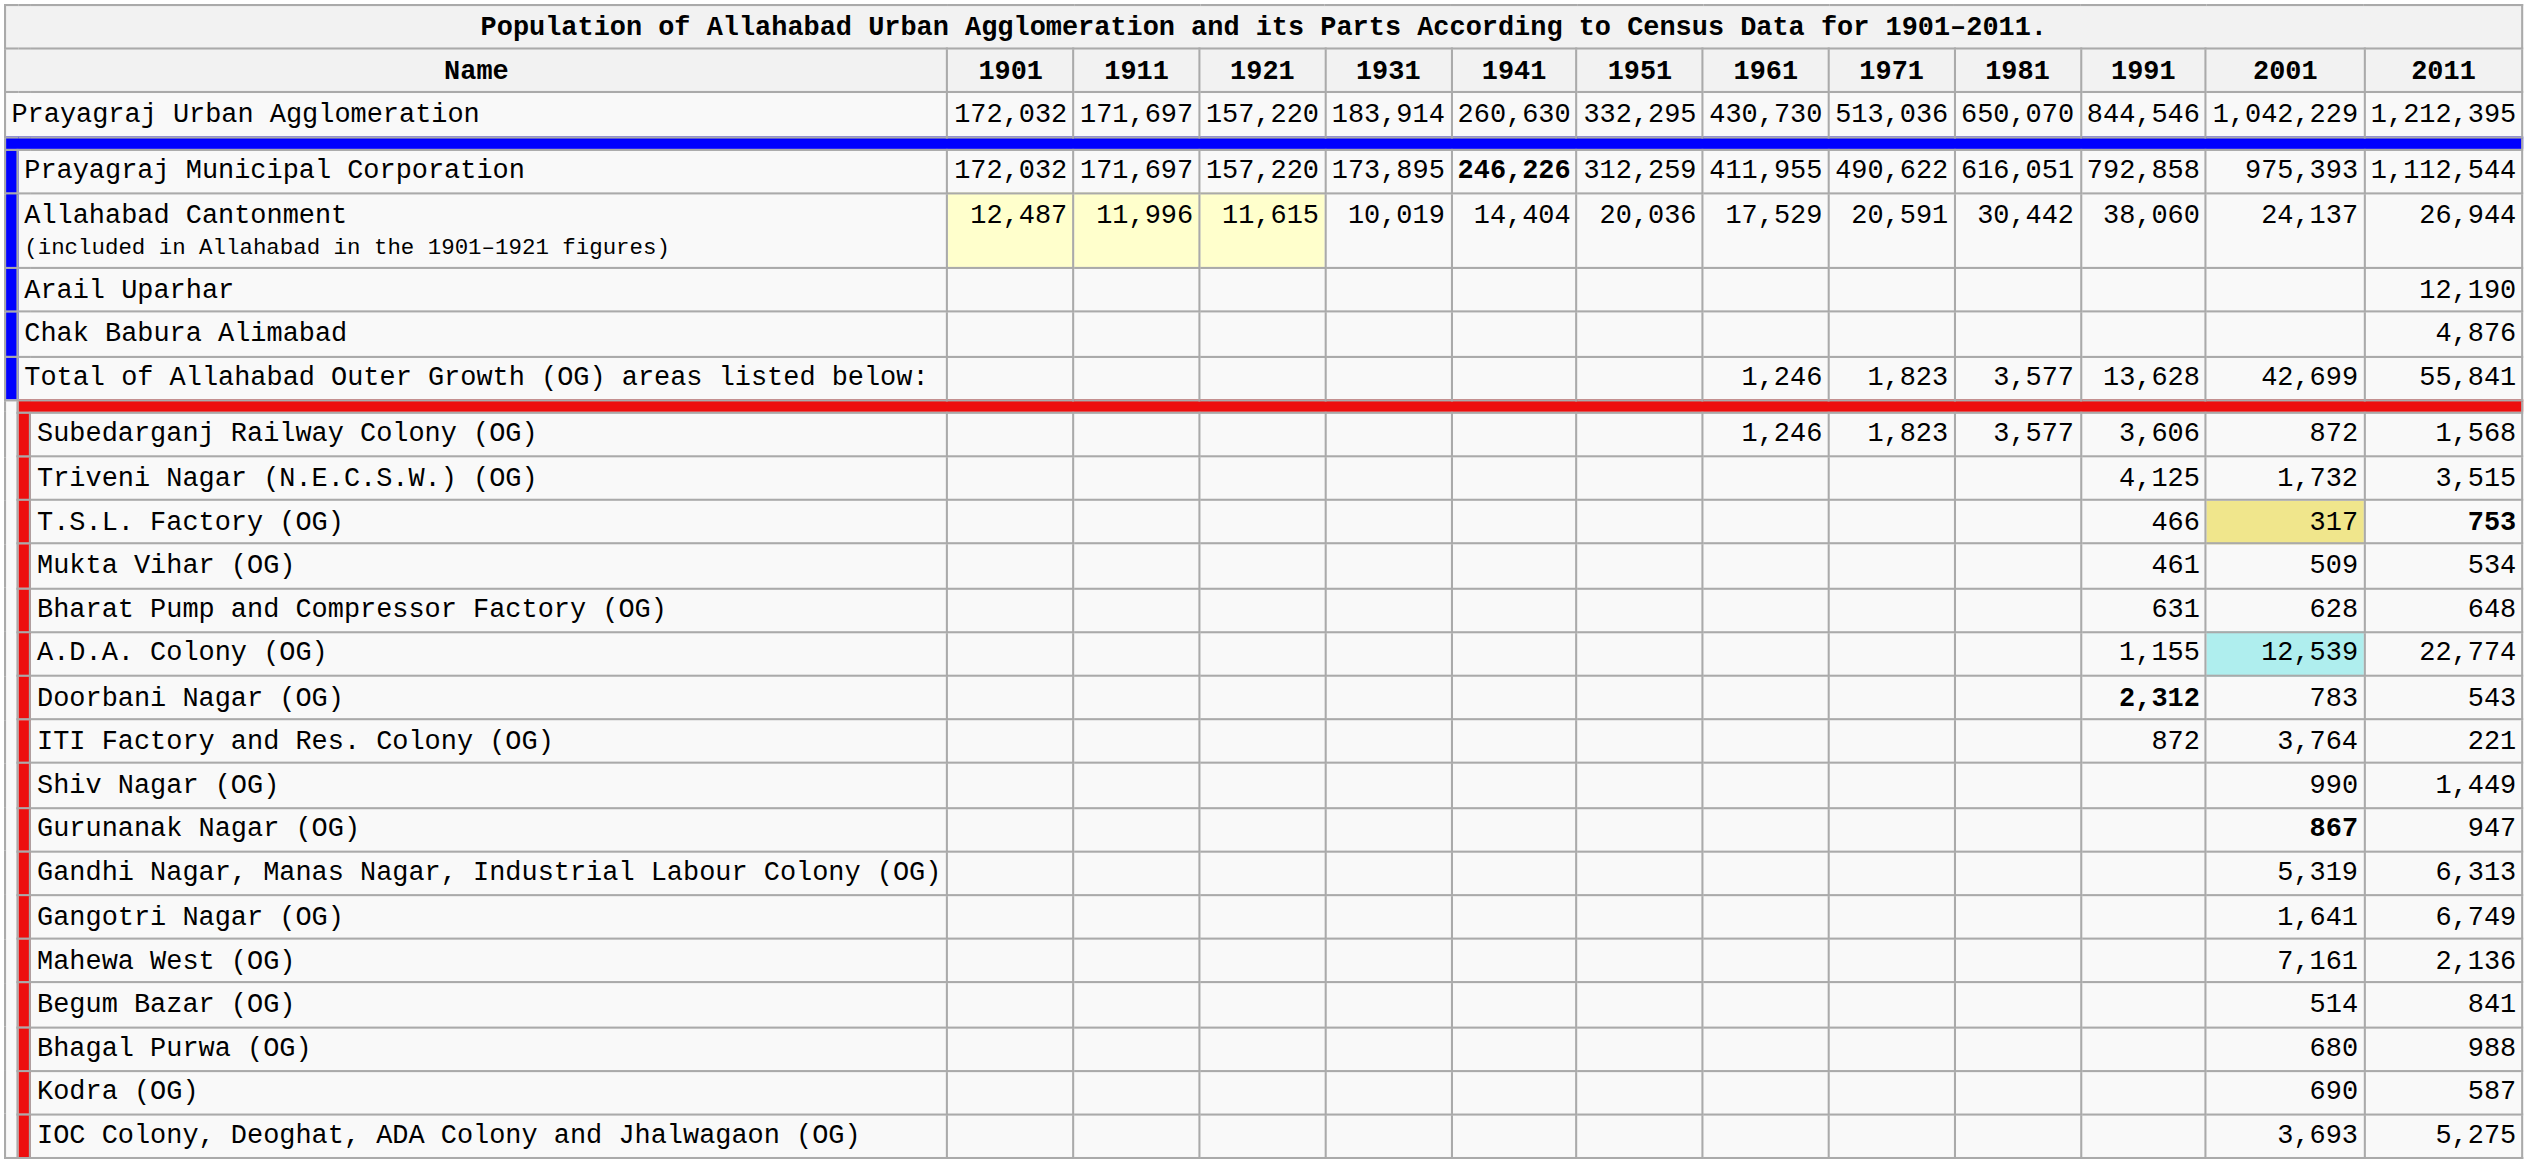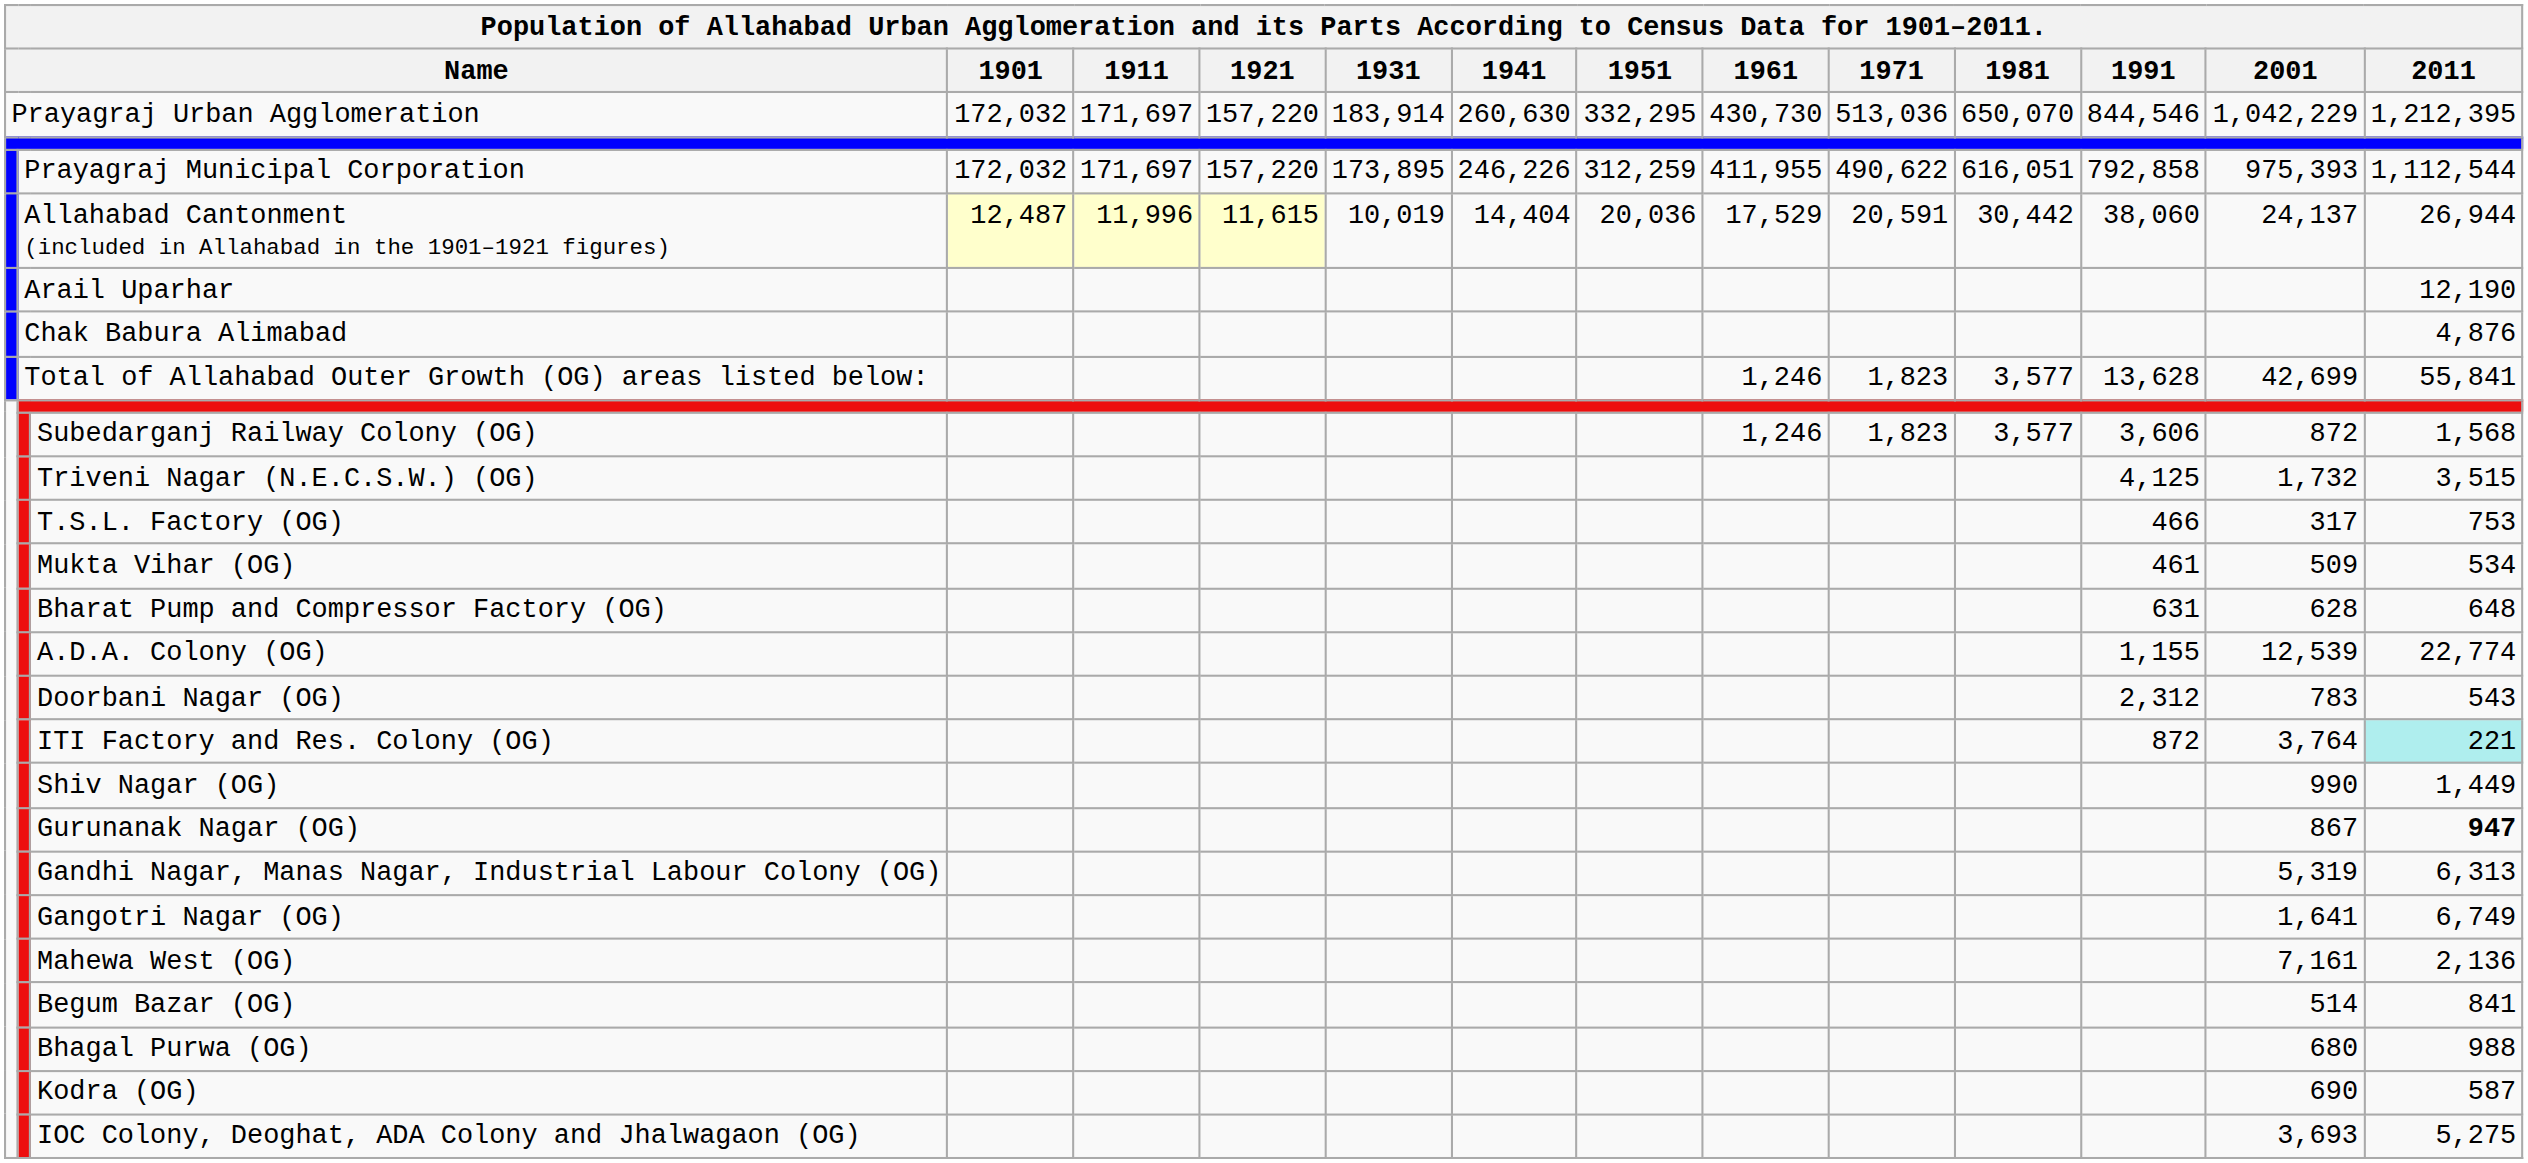Prayagraj Municipal Corporation | 1941: bold -> normal
T.S.L. Factory (OG) | 2001: khaki background -> no background
T.S.L. Factory (OG) | 2011: bold -> normal
A.D.A. Colony (OG) | 2001: paleturquoise background -> no background
Doorbani Nagar (OG) | 1991: bold -> normal
ITI Factory and Res. Colony (OG) | 2011: no background -> paleturquoise background
Gurunanak Nagar (OG) | 2001: bold -> normal
Gurunanak Nagar (OG) | 2011: normal -> bold
